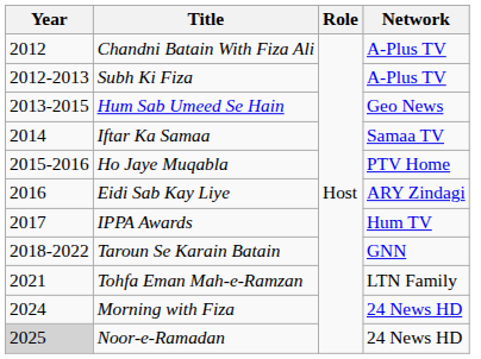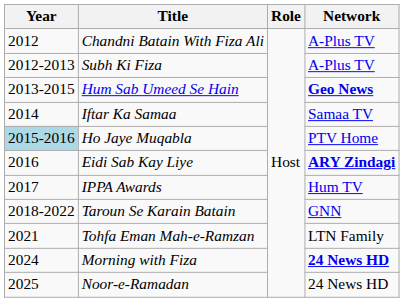Hum Sab Umeed Se Hain | Network: normal -> bold
Ho Jaye Muqabla | Year: no background -> lightblue background
Eidi Sab Kay Liye | Network: normal -> bold
Morning with Fiza | Network: normal -> bold
Noor-e-Ramadan | Year: lightgrey background -> no background
